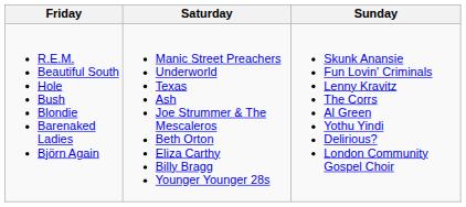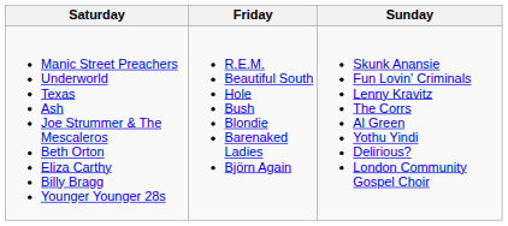columns swapped: Friday <-> Saturday
